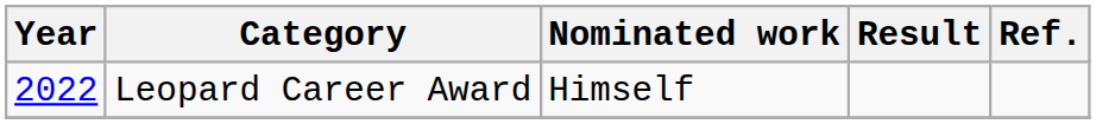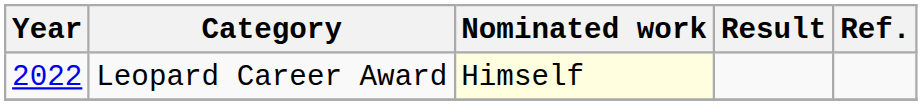row 2 | Nominated work: no background -> lightyellow background
